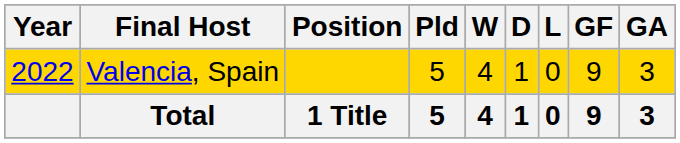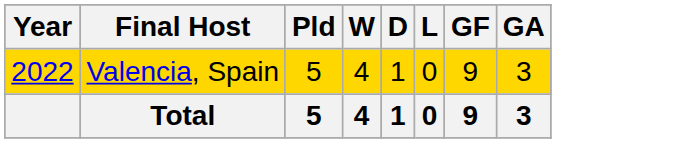- column: Position | 1 Title
